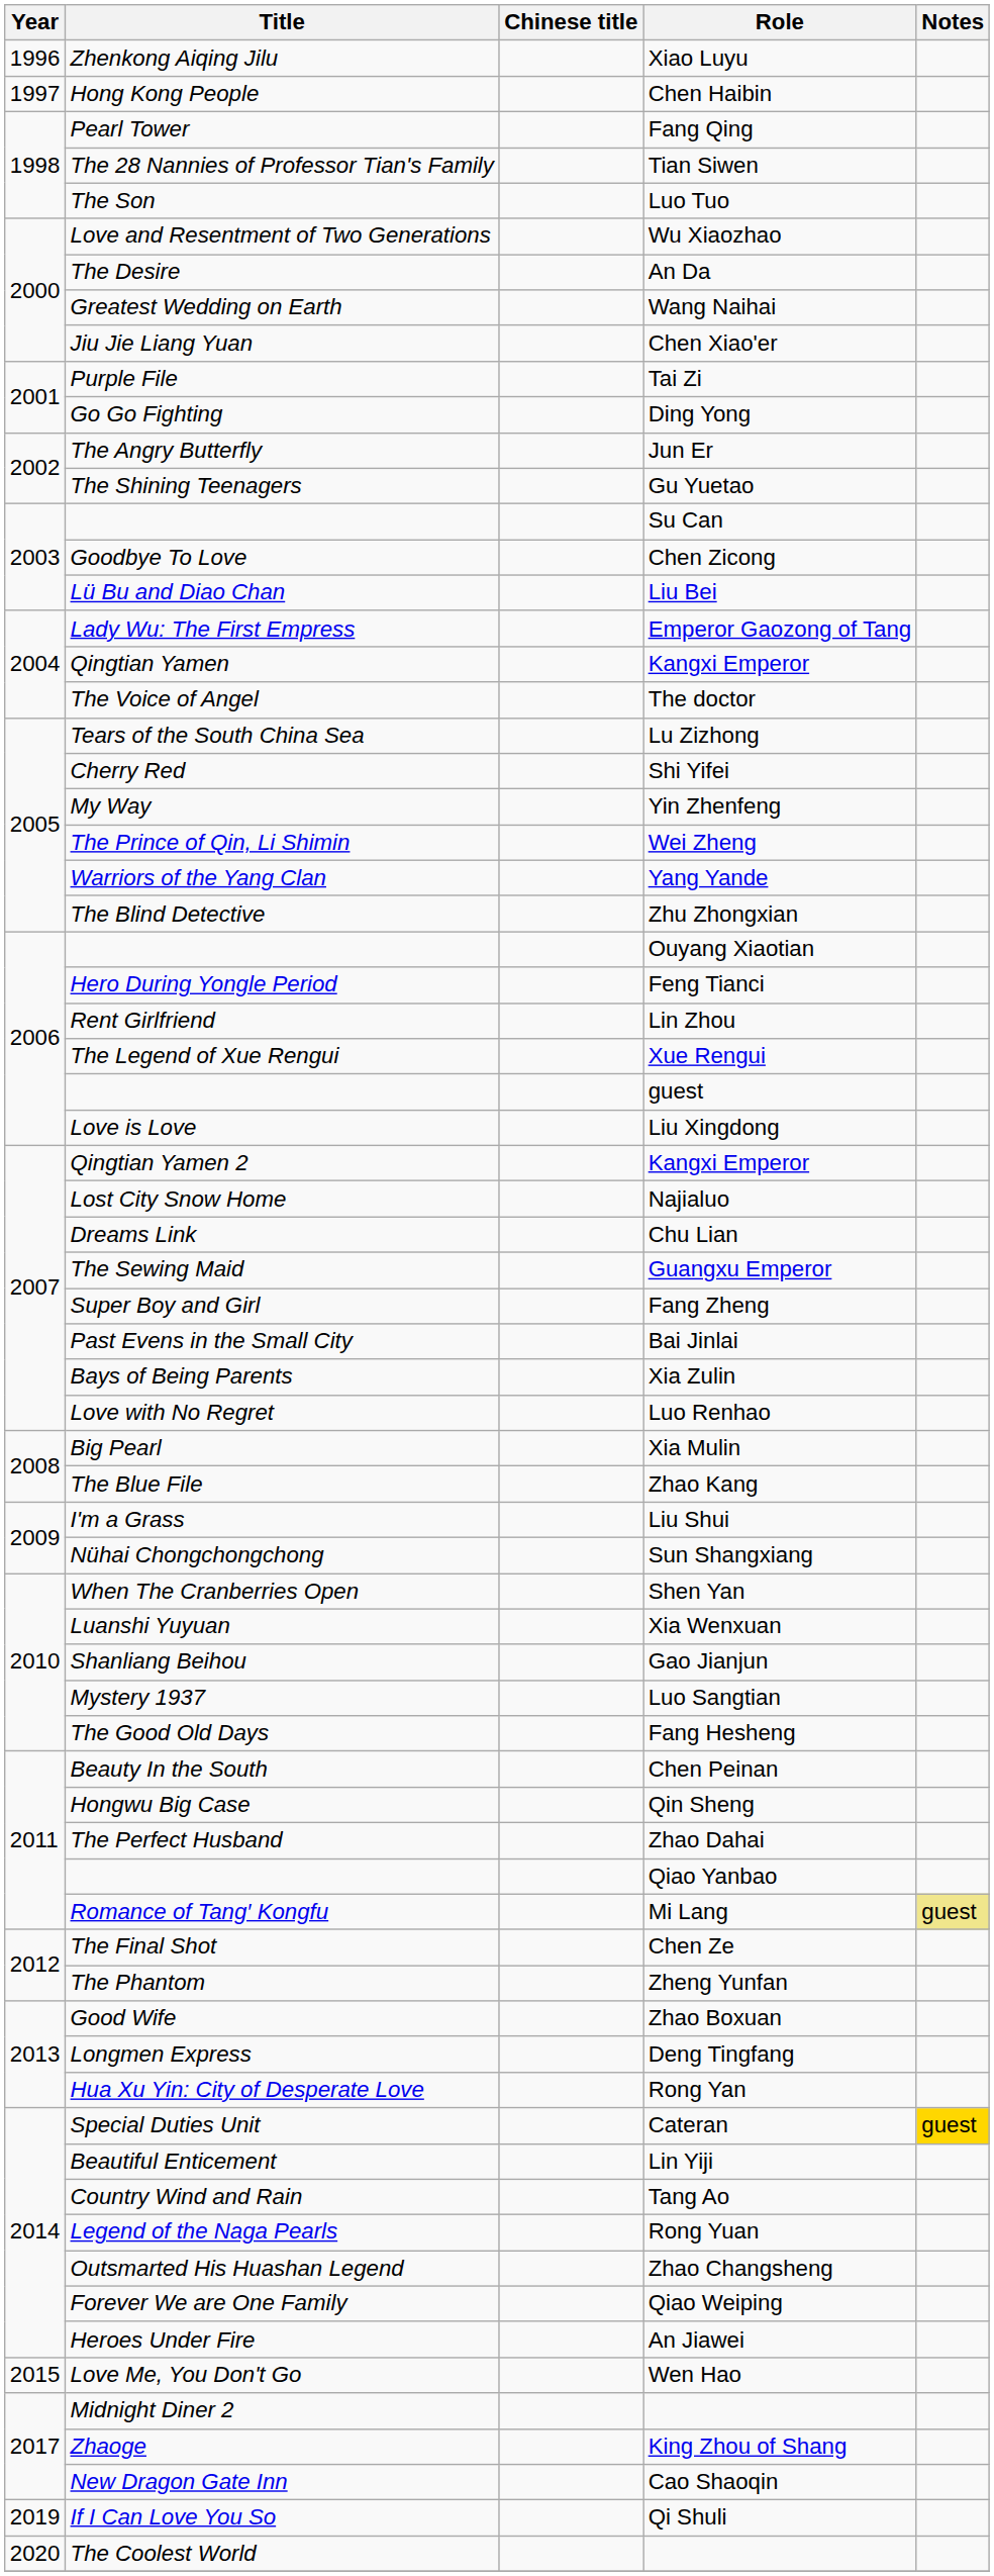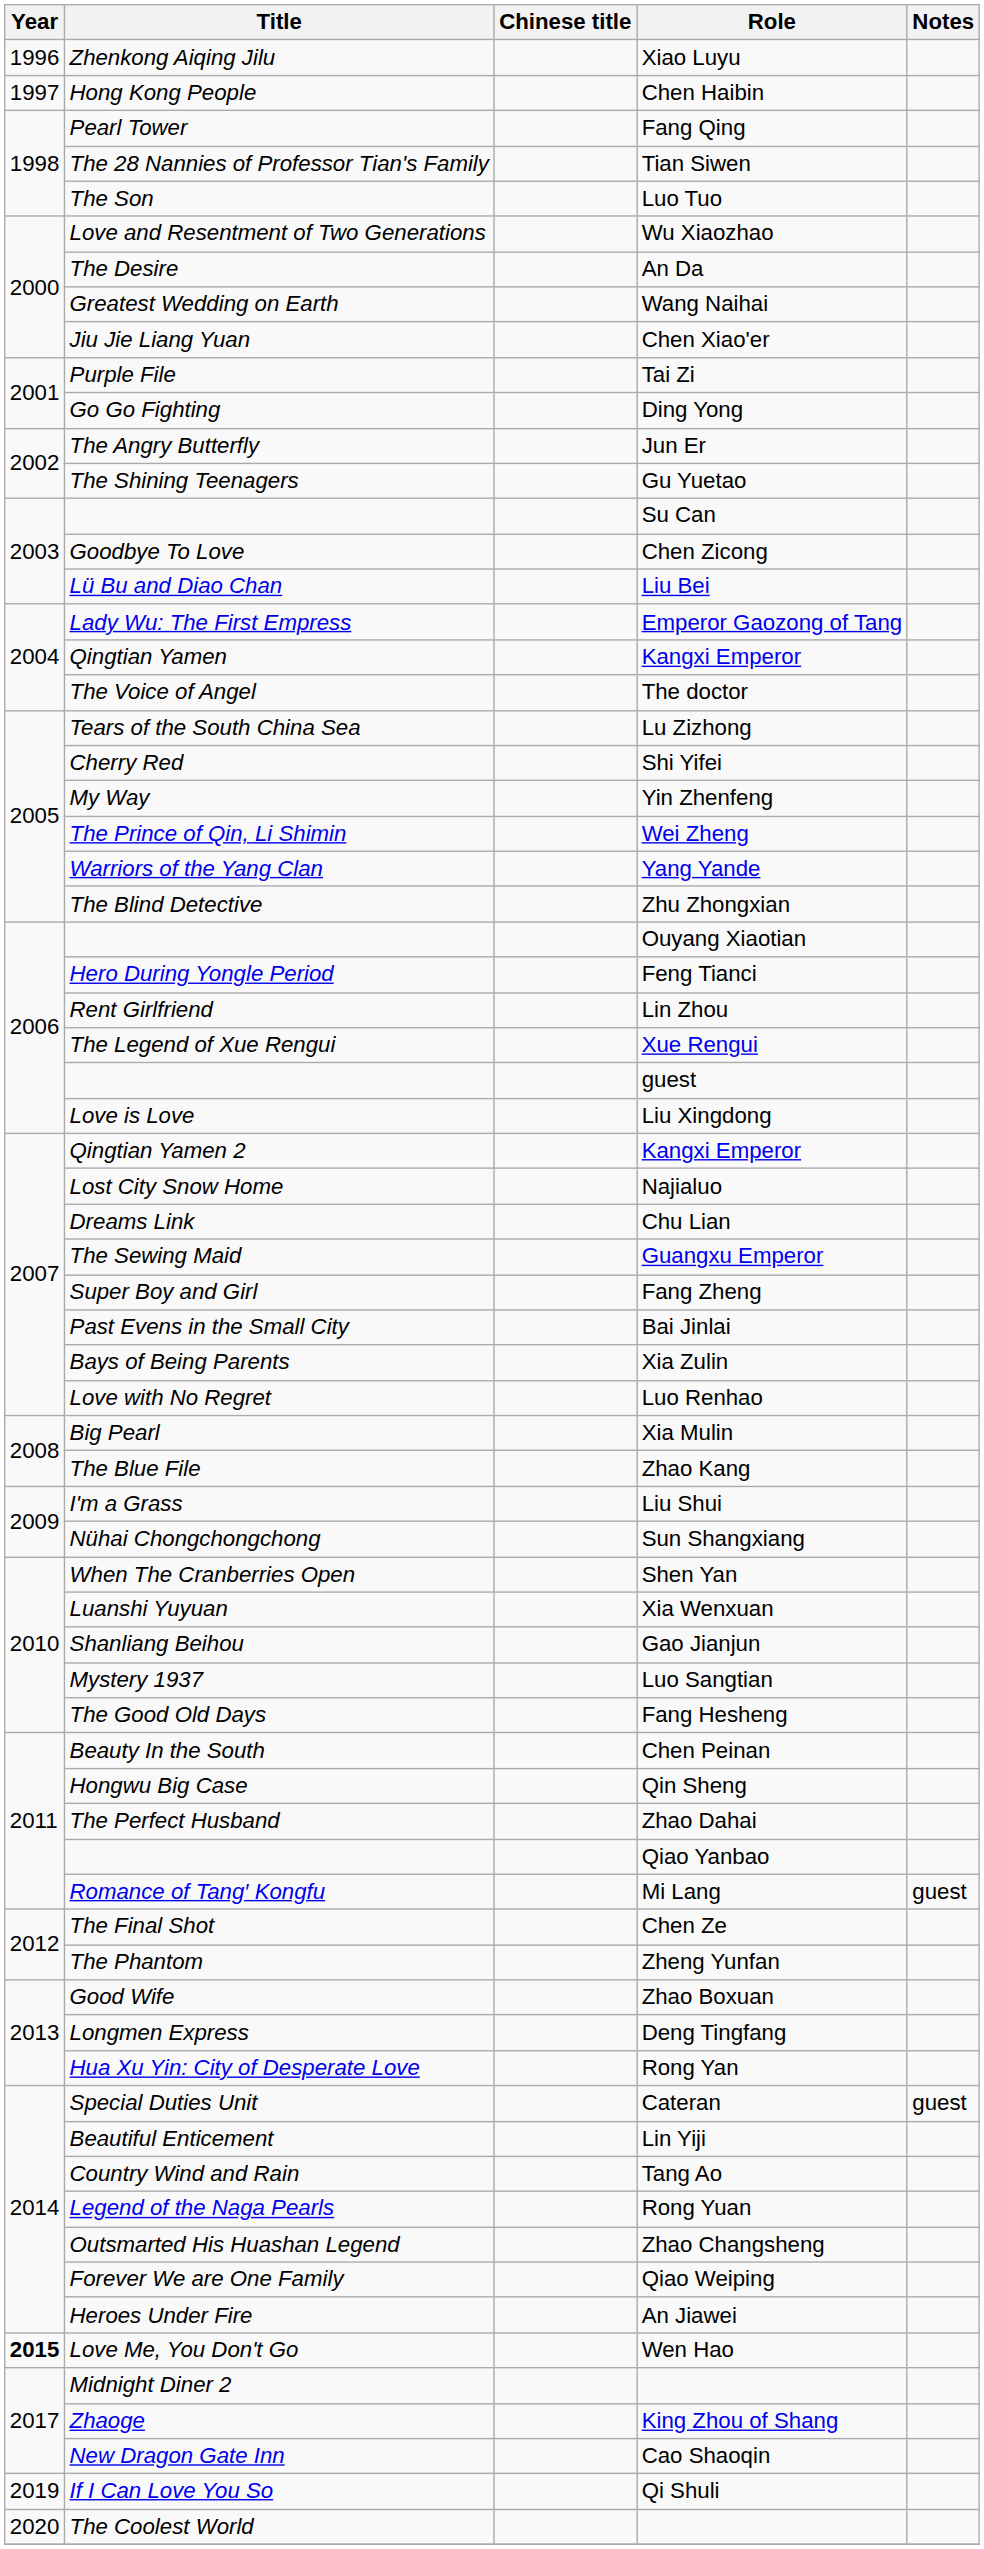Mi Lang | Notes: khaki background -> no background
Cateran | Notes: gold background -> no background
Wen Hao | Year: normal -> bold
